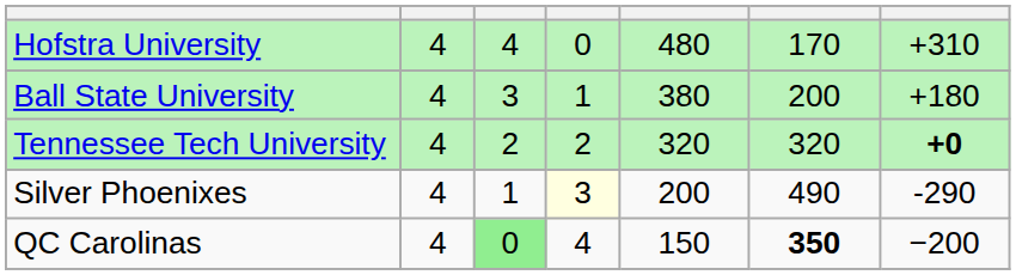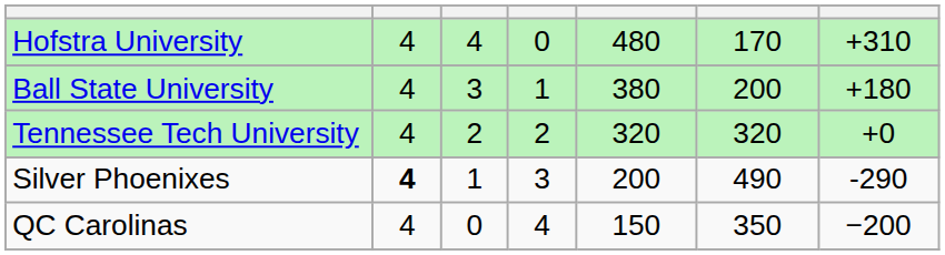Tennessee Tech University | column 7: bold -> normal
Silver Phoenixes | column 2: normal -> bold
Silver Phoenixes | column 4: lightyellow background -> no background
QC Carolinas | column 3: lightgreen background -> no background
QC Carolinas | column 6: bold -> normal
